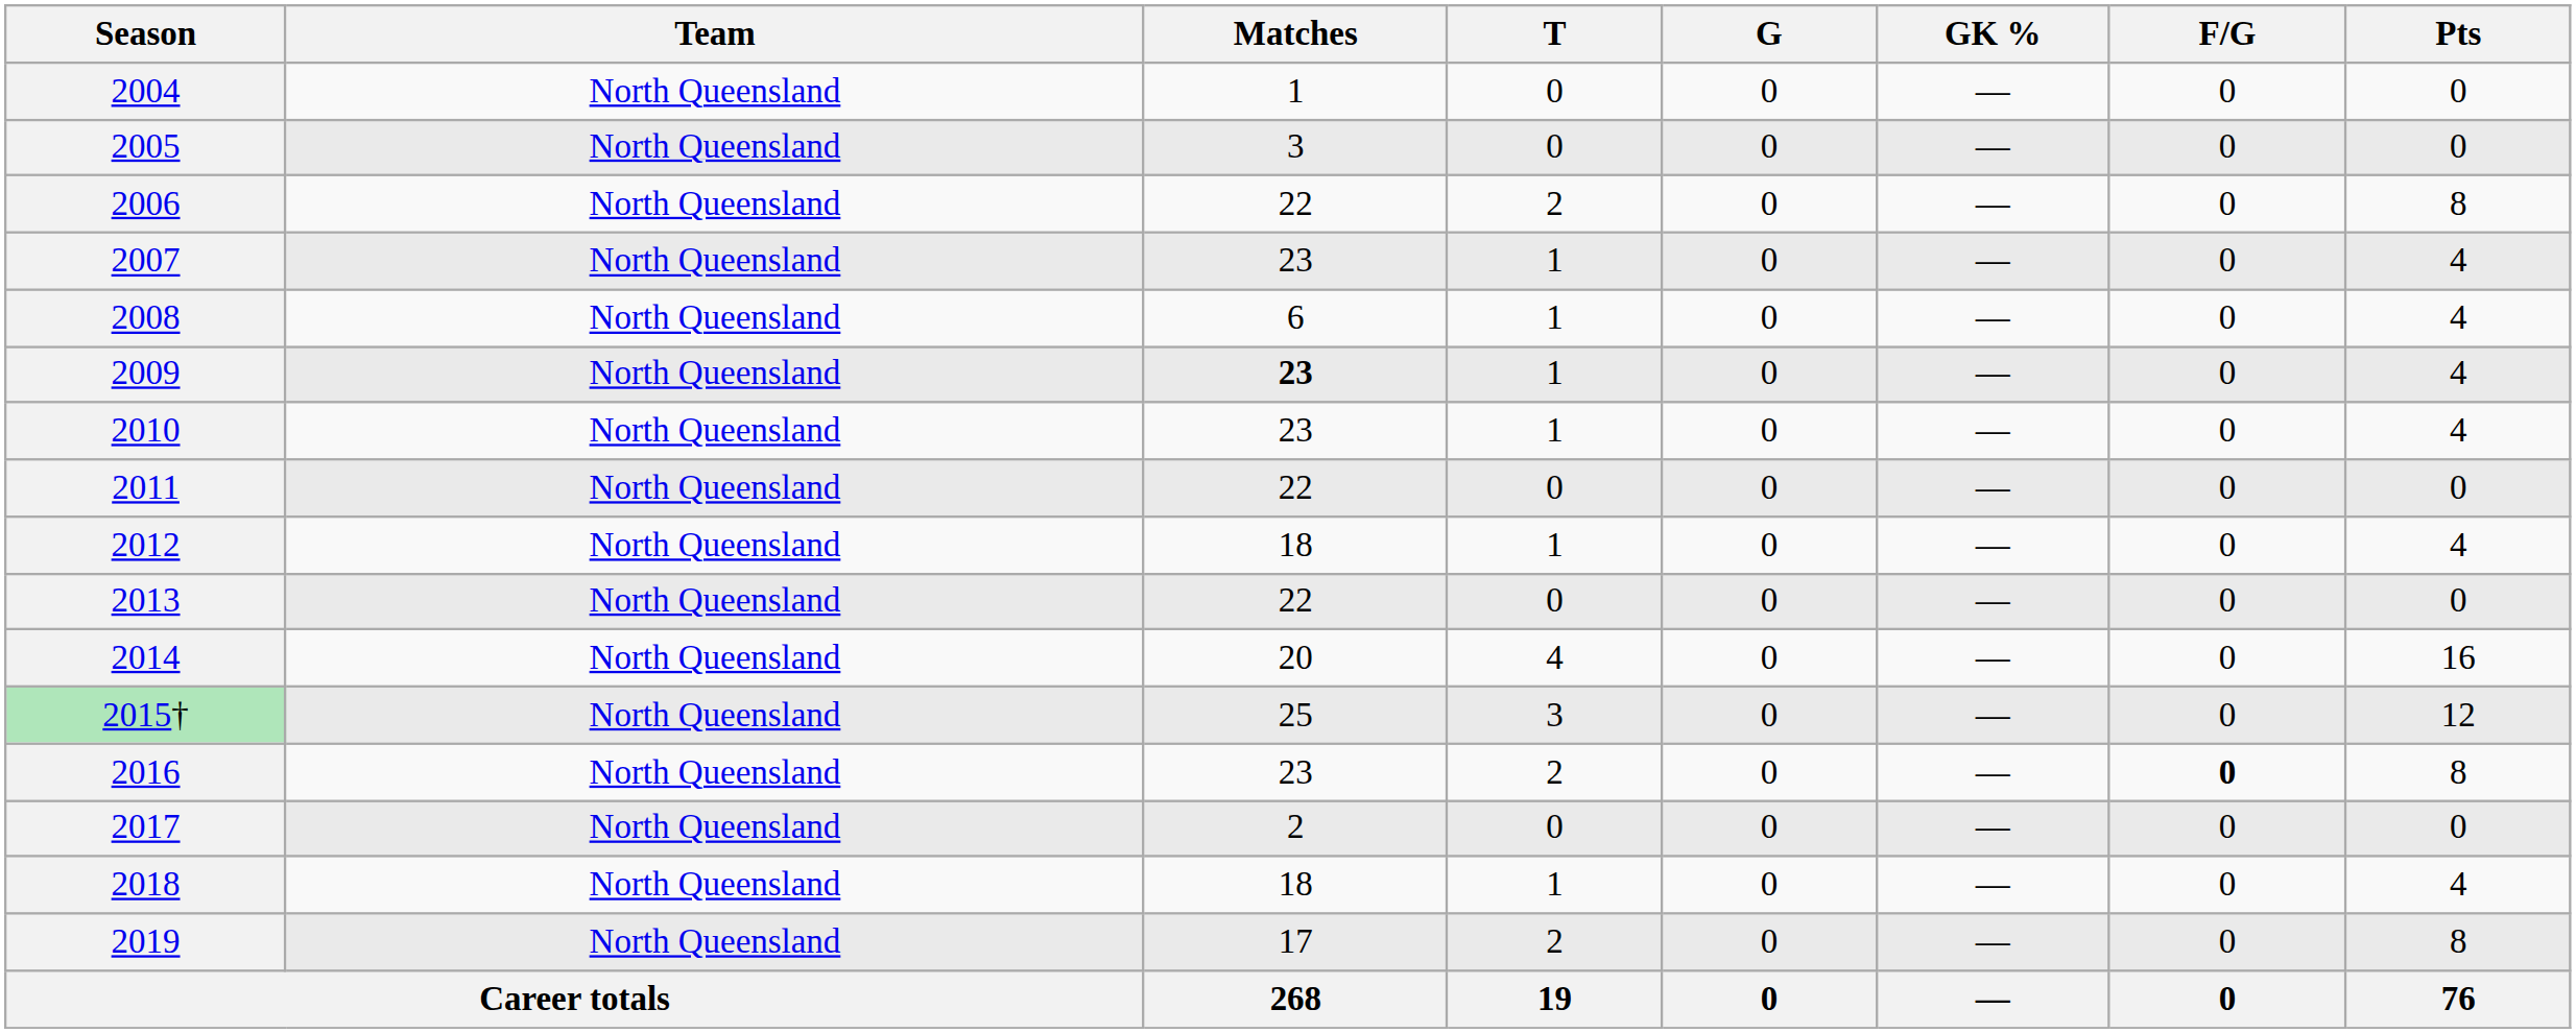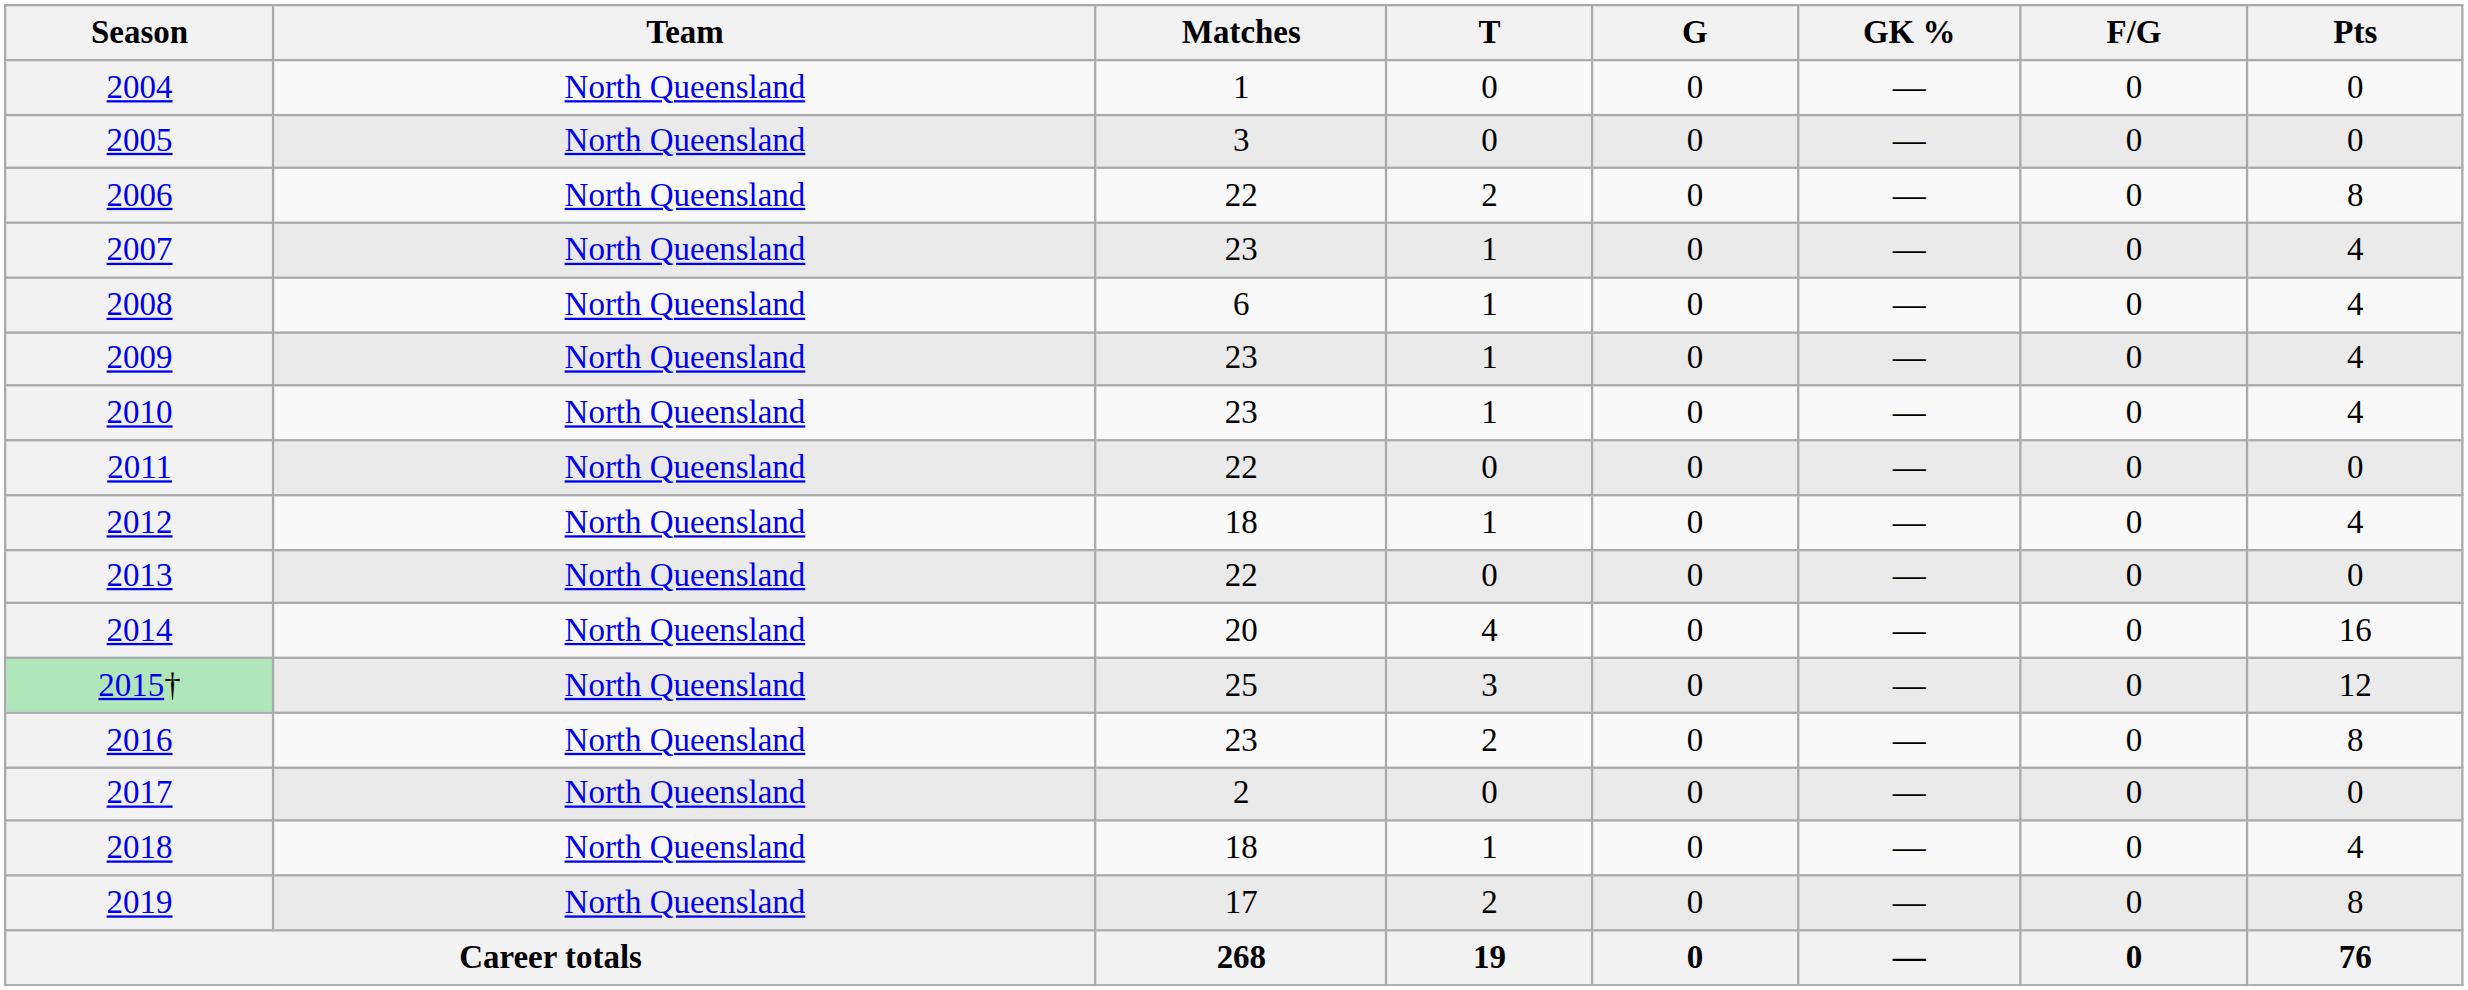2009 | Matches: bold -> normal
2016 | F/G: bold -> normal
